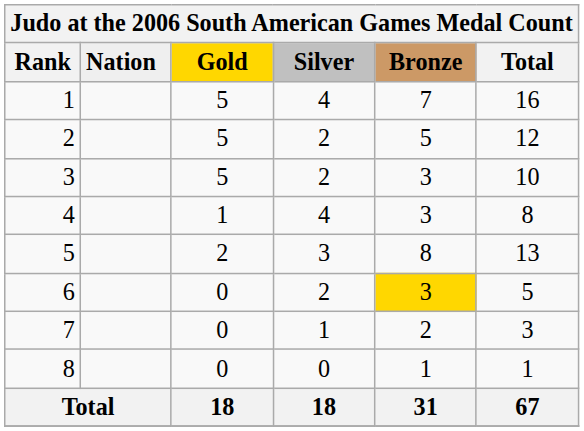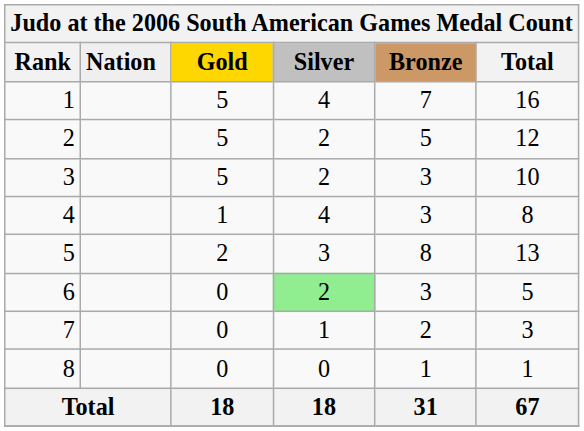6 | Silver: no background -> lightgreen background
6 | Bronze: gold background -> no background
